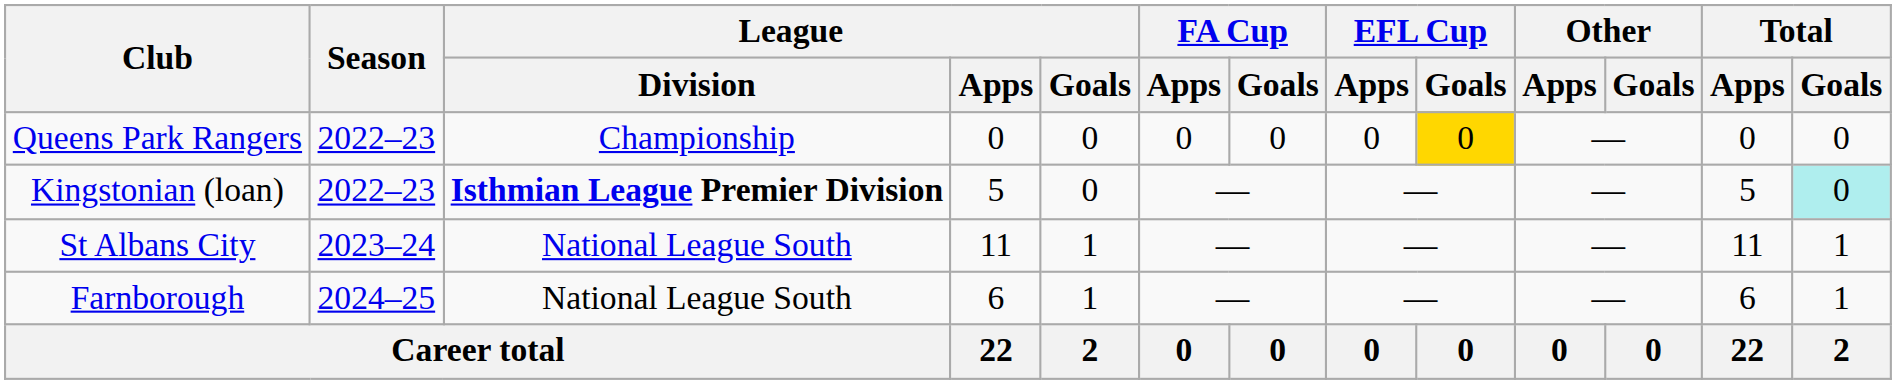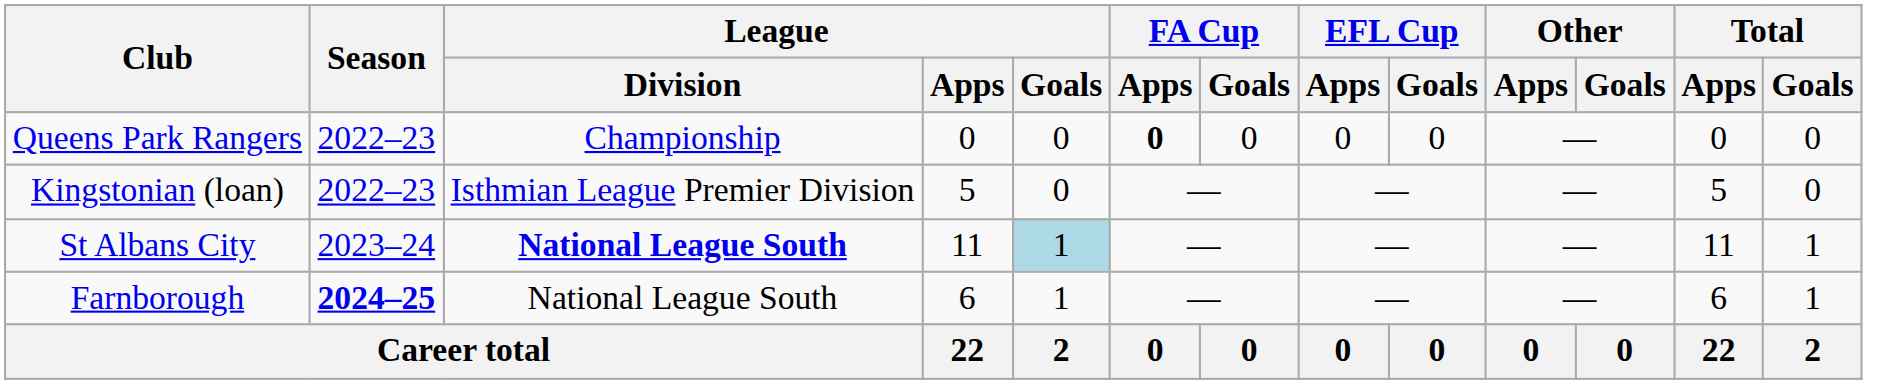Queens Park Rangers | FA Cup / Apps: normal -> bold
Queens Park Rangers | EFL Cup / Goals: gold background -> no background
Kingstonian (loan) | League / Division: bold -> normal
Kingstonian (loan) | Total / Goals: paleturquoise background -> no background
St Albans City | League / Division: normal -> bold
St Albans City | League / Goals: no background -> lightblue background
Farnborough | Season: normal -> bold
